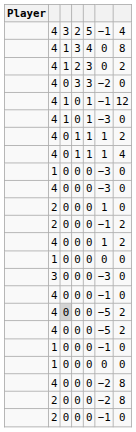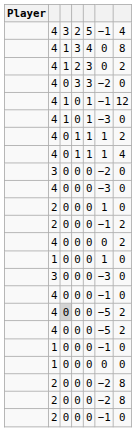row 10 | column 2: 1 -> 3
row 10 | column 6: −3 -> −2
row 14 | column 6: 1 -> 0
row 15 | column 6: 0 -> 1
row 22 | column 2: 4 -> 2
